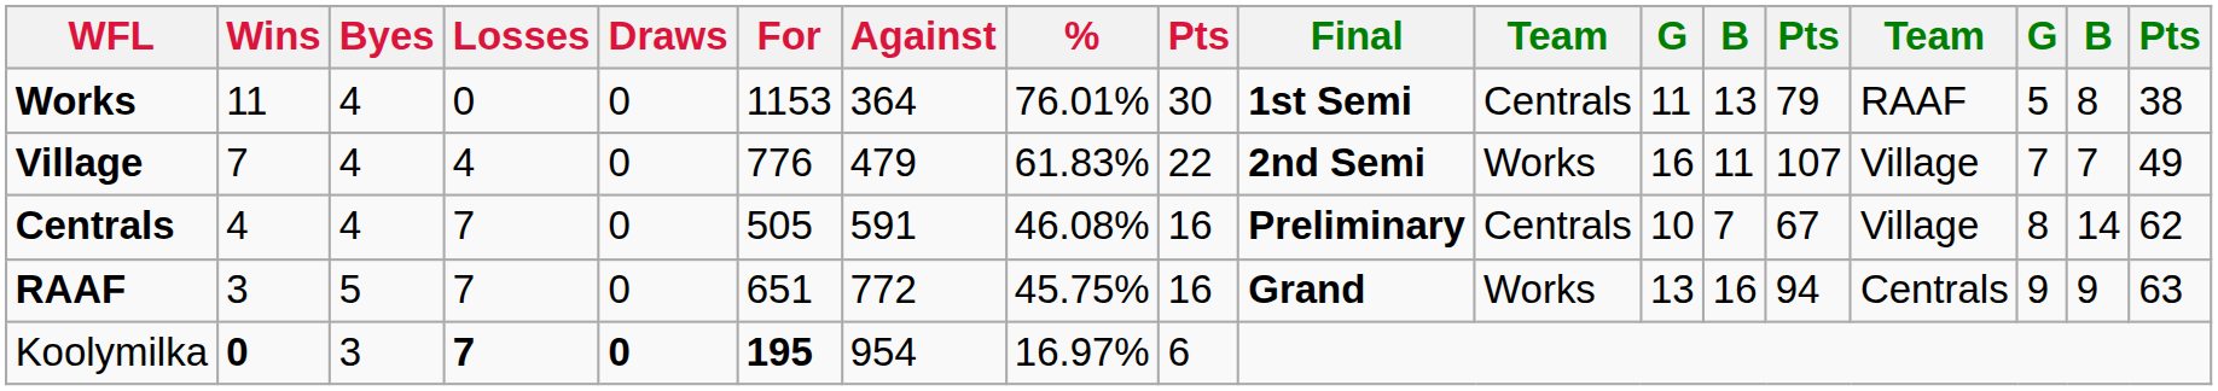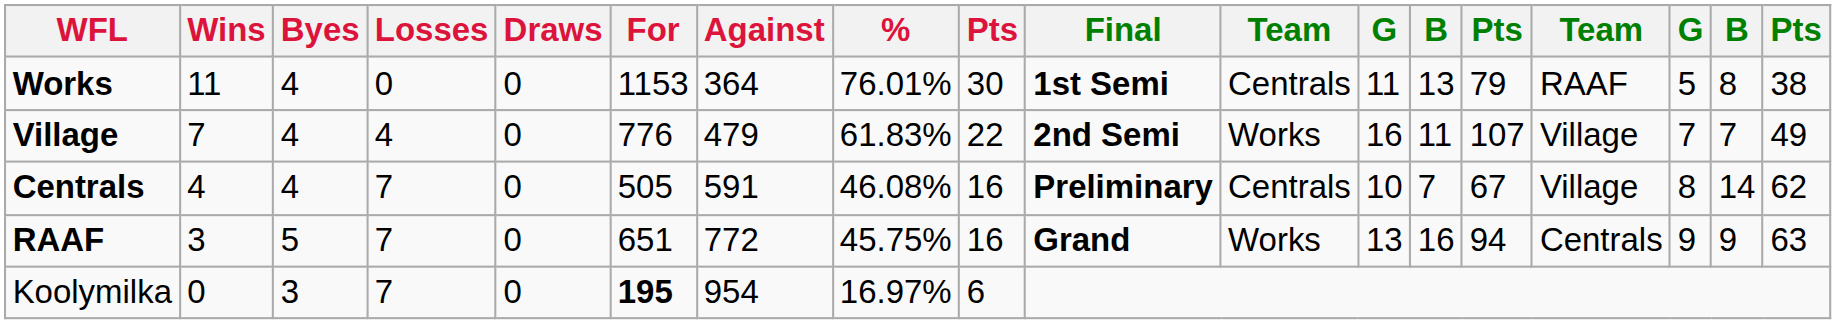Koolymilka | Wins: bold -> normal
Koolymilka | Losses: bold -> normal
Koolymilka | Draws: bold -> normal
